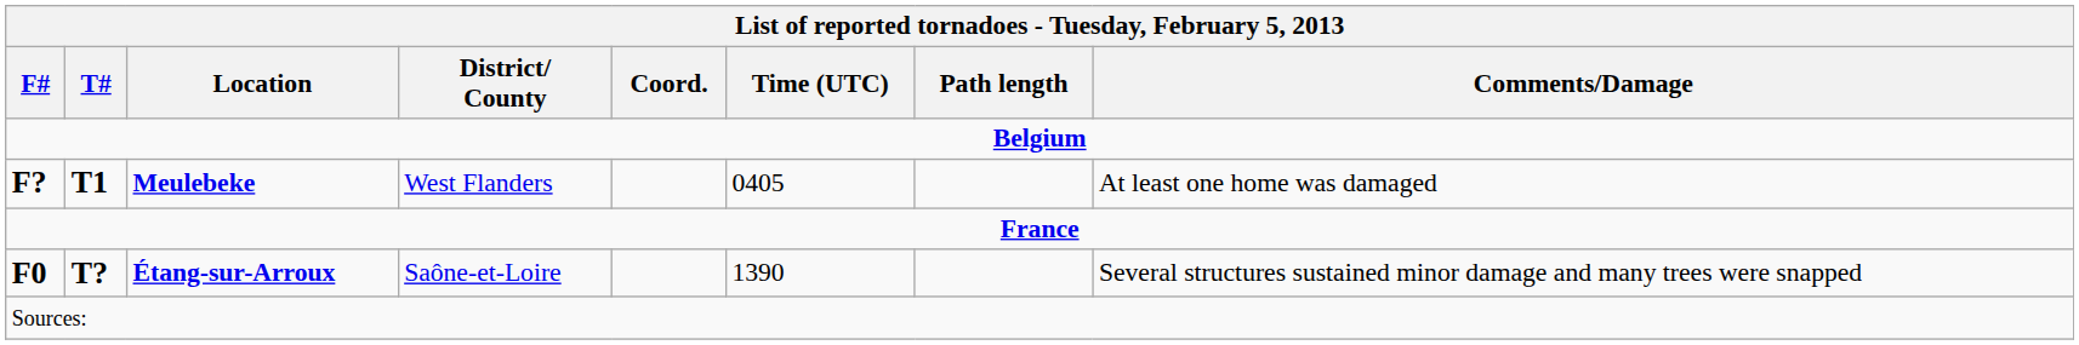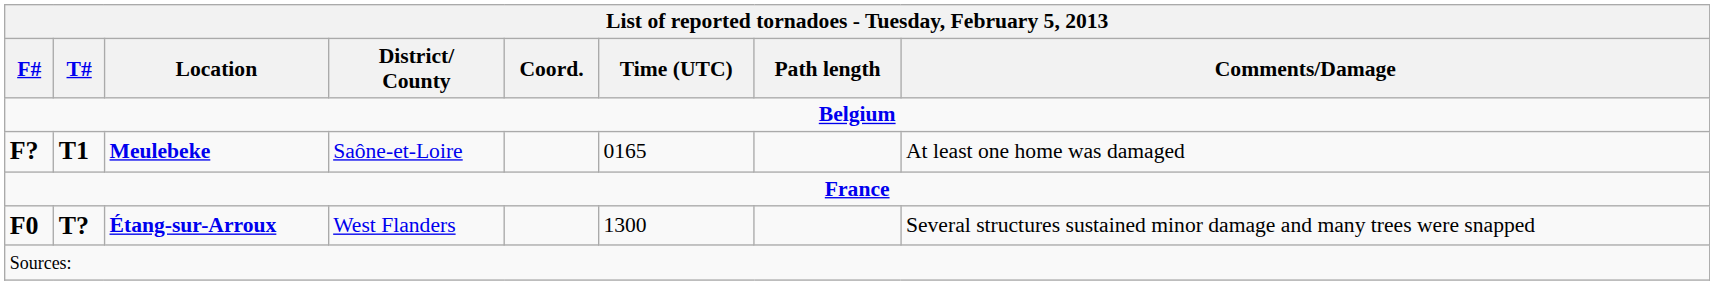F? | District/ County: West Flanders -> Saône-et-Loire
F? | Time (UTC): 0405 -> 0165
F0 | District/ County: Saône-et-Loire -> West Flanders
F0 | Time (UTC): 1390 -> 1300
